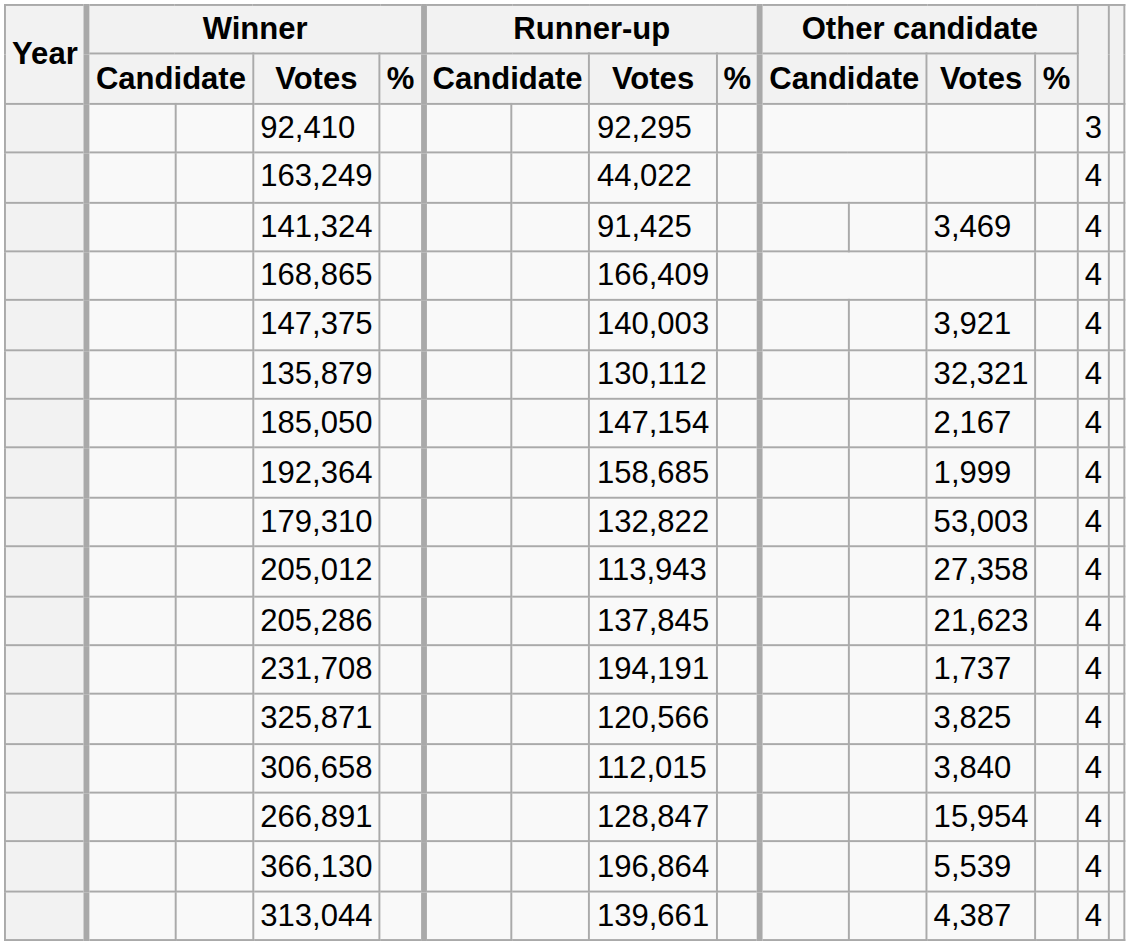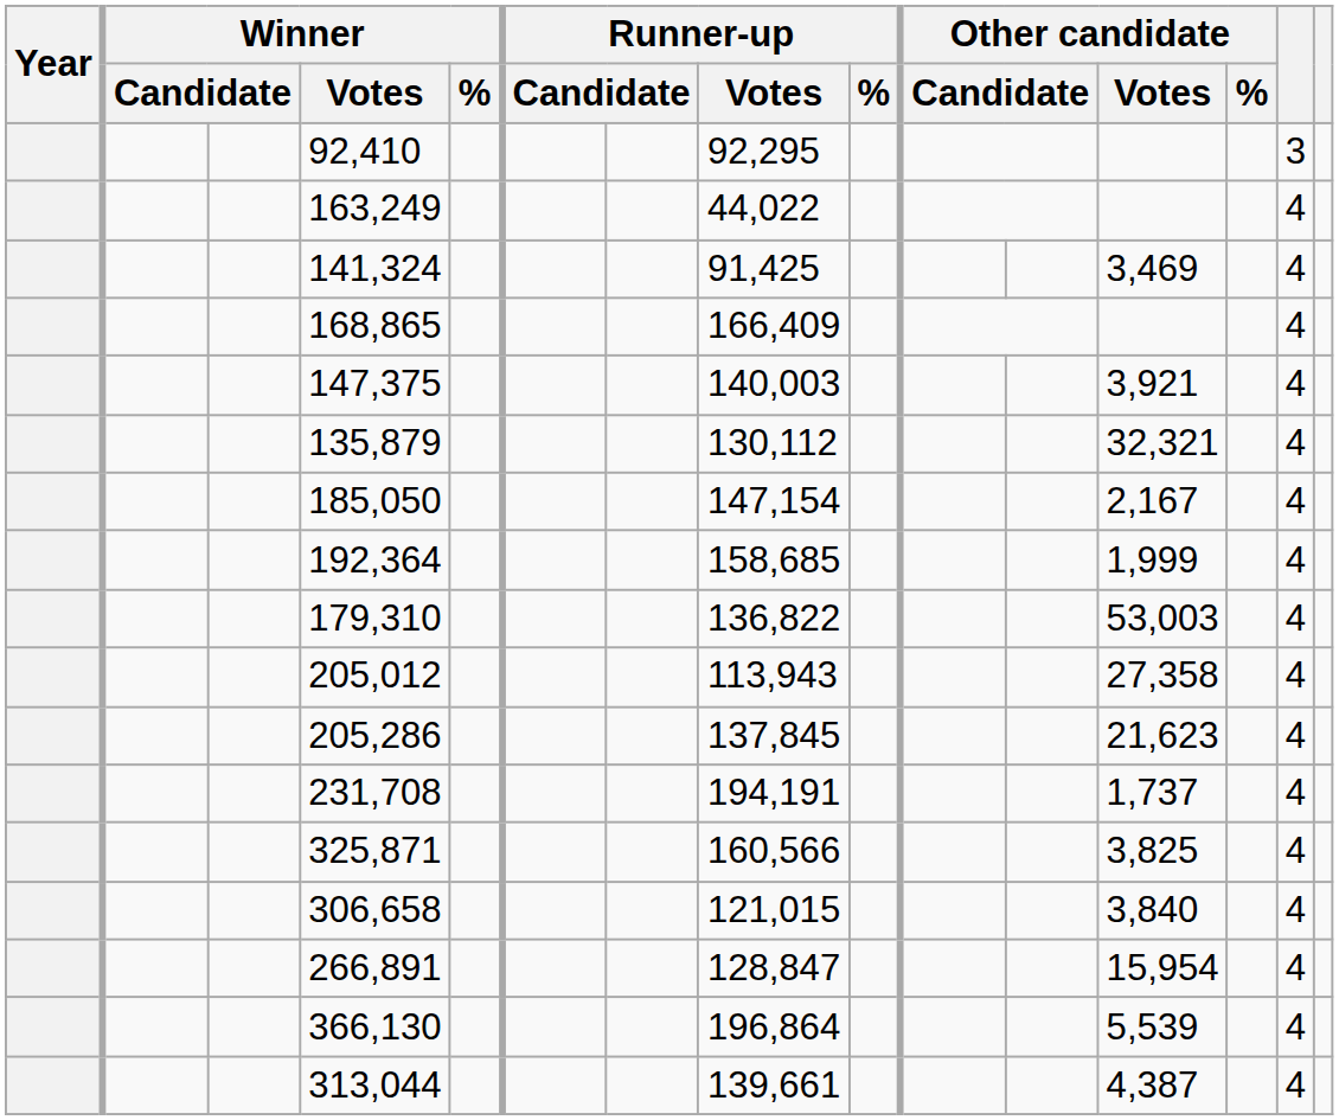179,310 | Runner-up / Votes: 132,822 -> 136,822
325,871 | Runner-up / Votes: 120,566 -> 160,566
306,658 | Runner-up / Votes: 112,015 -> 121,015
